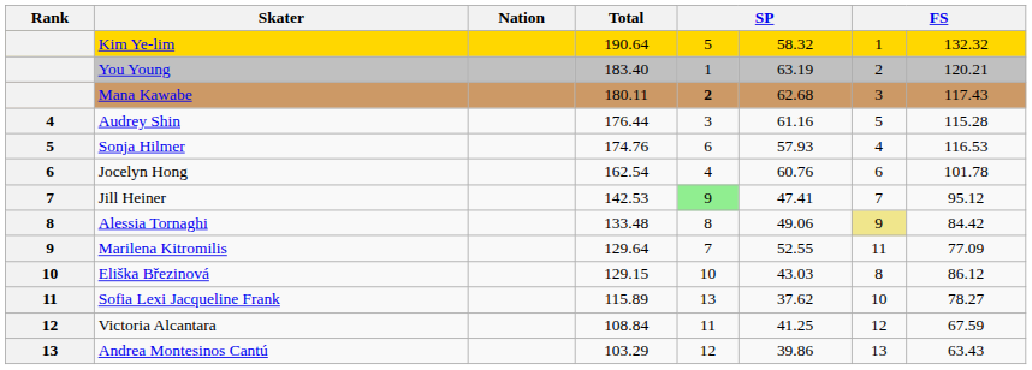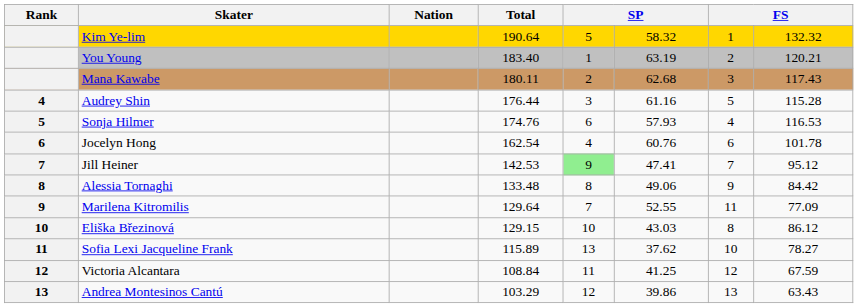Mana Kawabe | column 5: bold -> normal
Alessia Tornaghi | column 7: khaki background -> no background
